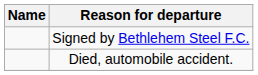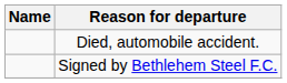rows swapped: Signed by Bethlehem Steel F.C. <-> Died, automobile accident.
